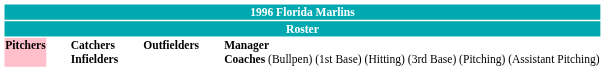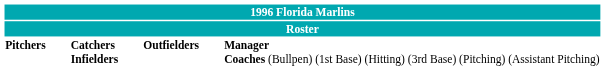Pitchers | column 1: pink background -> no background
